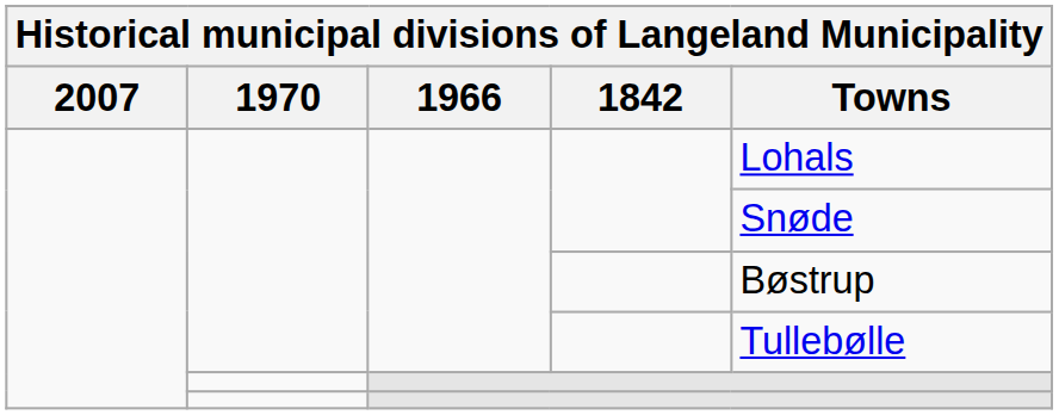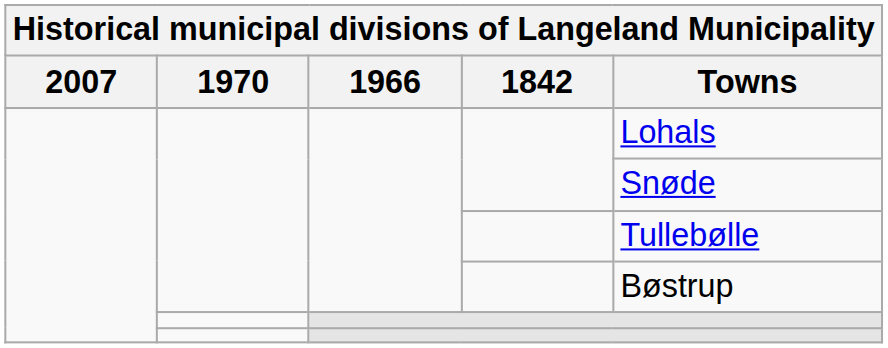row 5 | Towns: Bøstrup -> Tullebølle
row 6 | Towns: Tullebølle -> Bøstrup
